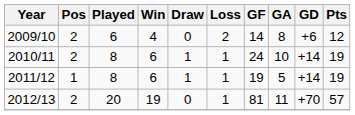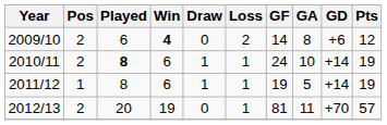2009/10 | Win: normal -> bold
2010/11 | Played: normal -> bold
